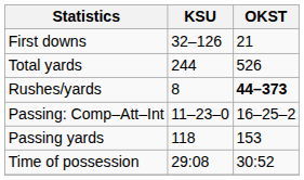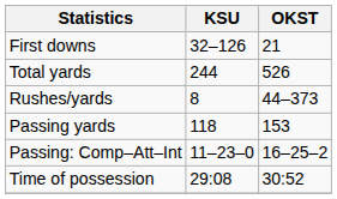Rushes/yards | OKST: bold -> normal
rows swapped: Passing yards <-> Passing: Comp–Att–Int
